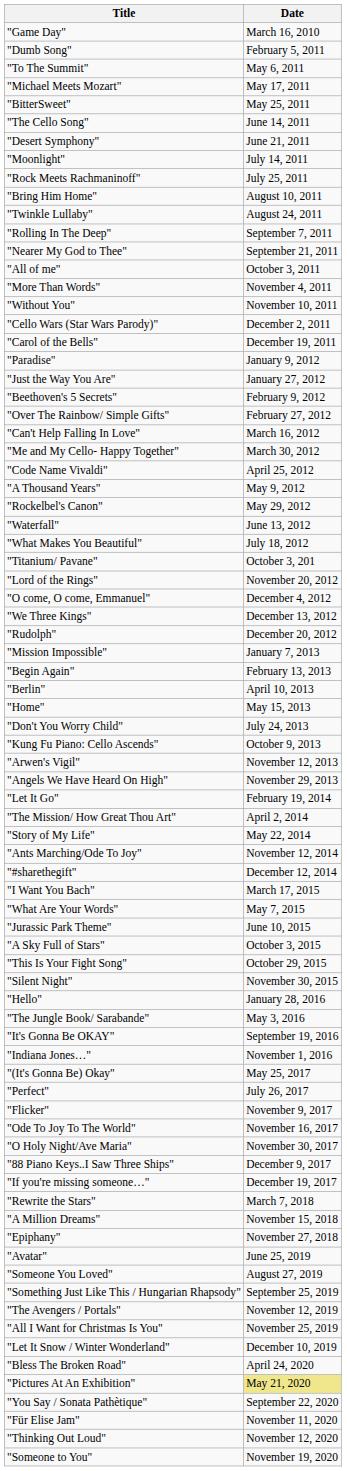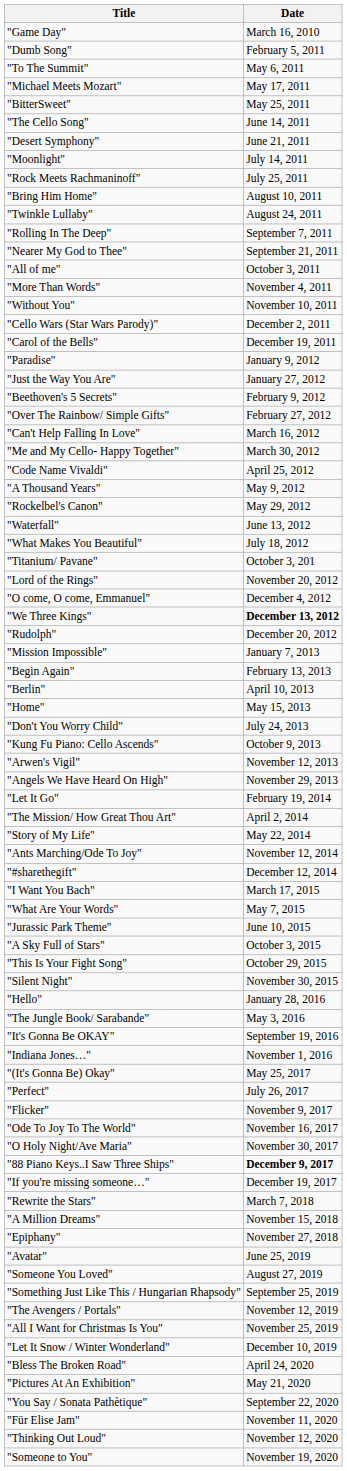"We Three Kings" | Date: normal -> bold
"88 Piano Keys..I Saw Three Ships" | Date: normal -> bold
"Pictures At An Exhibition" | Date: khaki background -> no background
